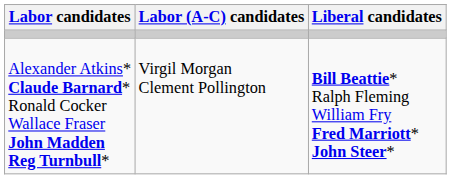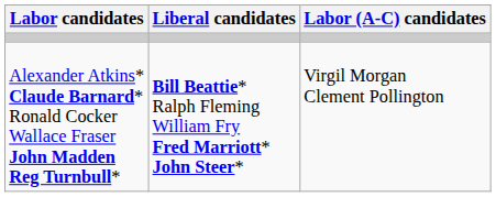columns swapped: Liberal candidates <-> Labor (A-C) candidates
